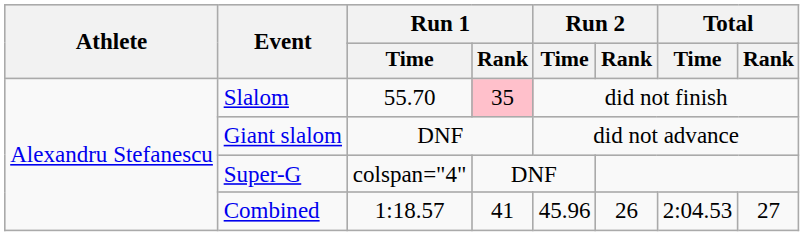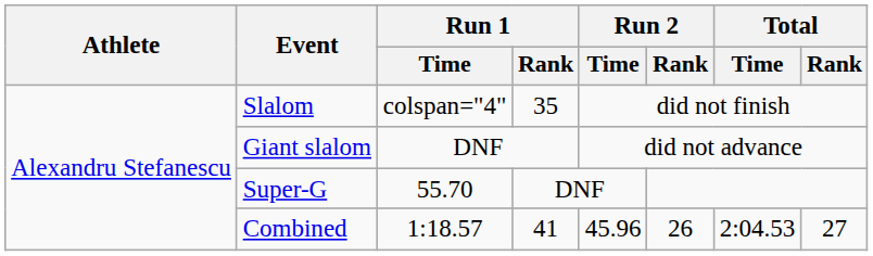Slalom | Run 1 / Time: 55.70 -> colspan="4"
Slalom | Run 1 / Rank: pink background -> no background
Super-G | Run 1 / Time: colspan="4" -> 55.70
